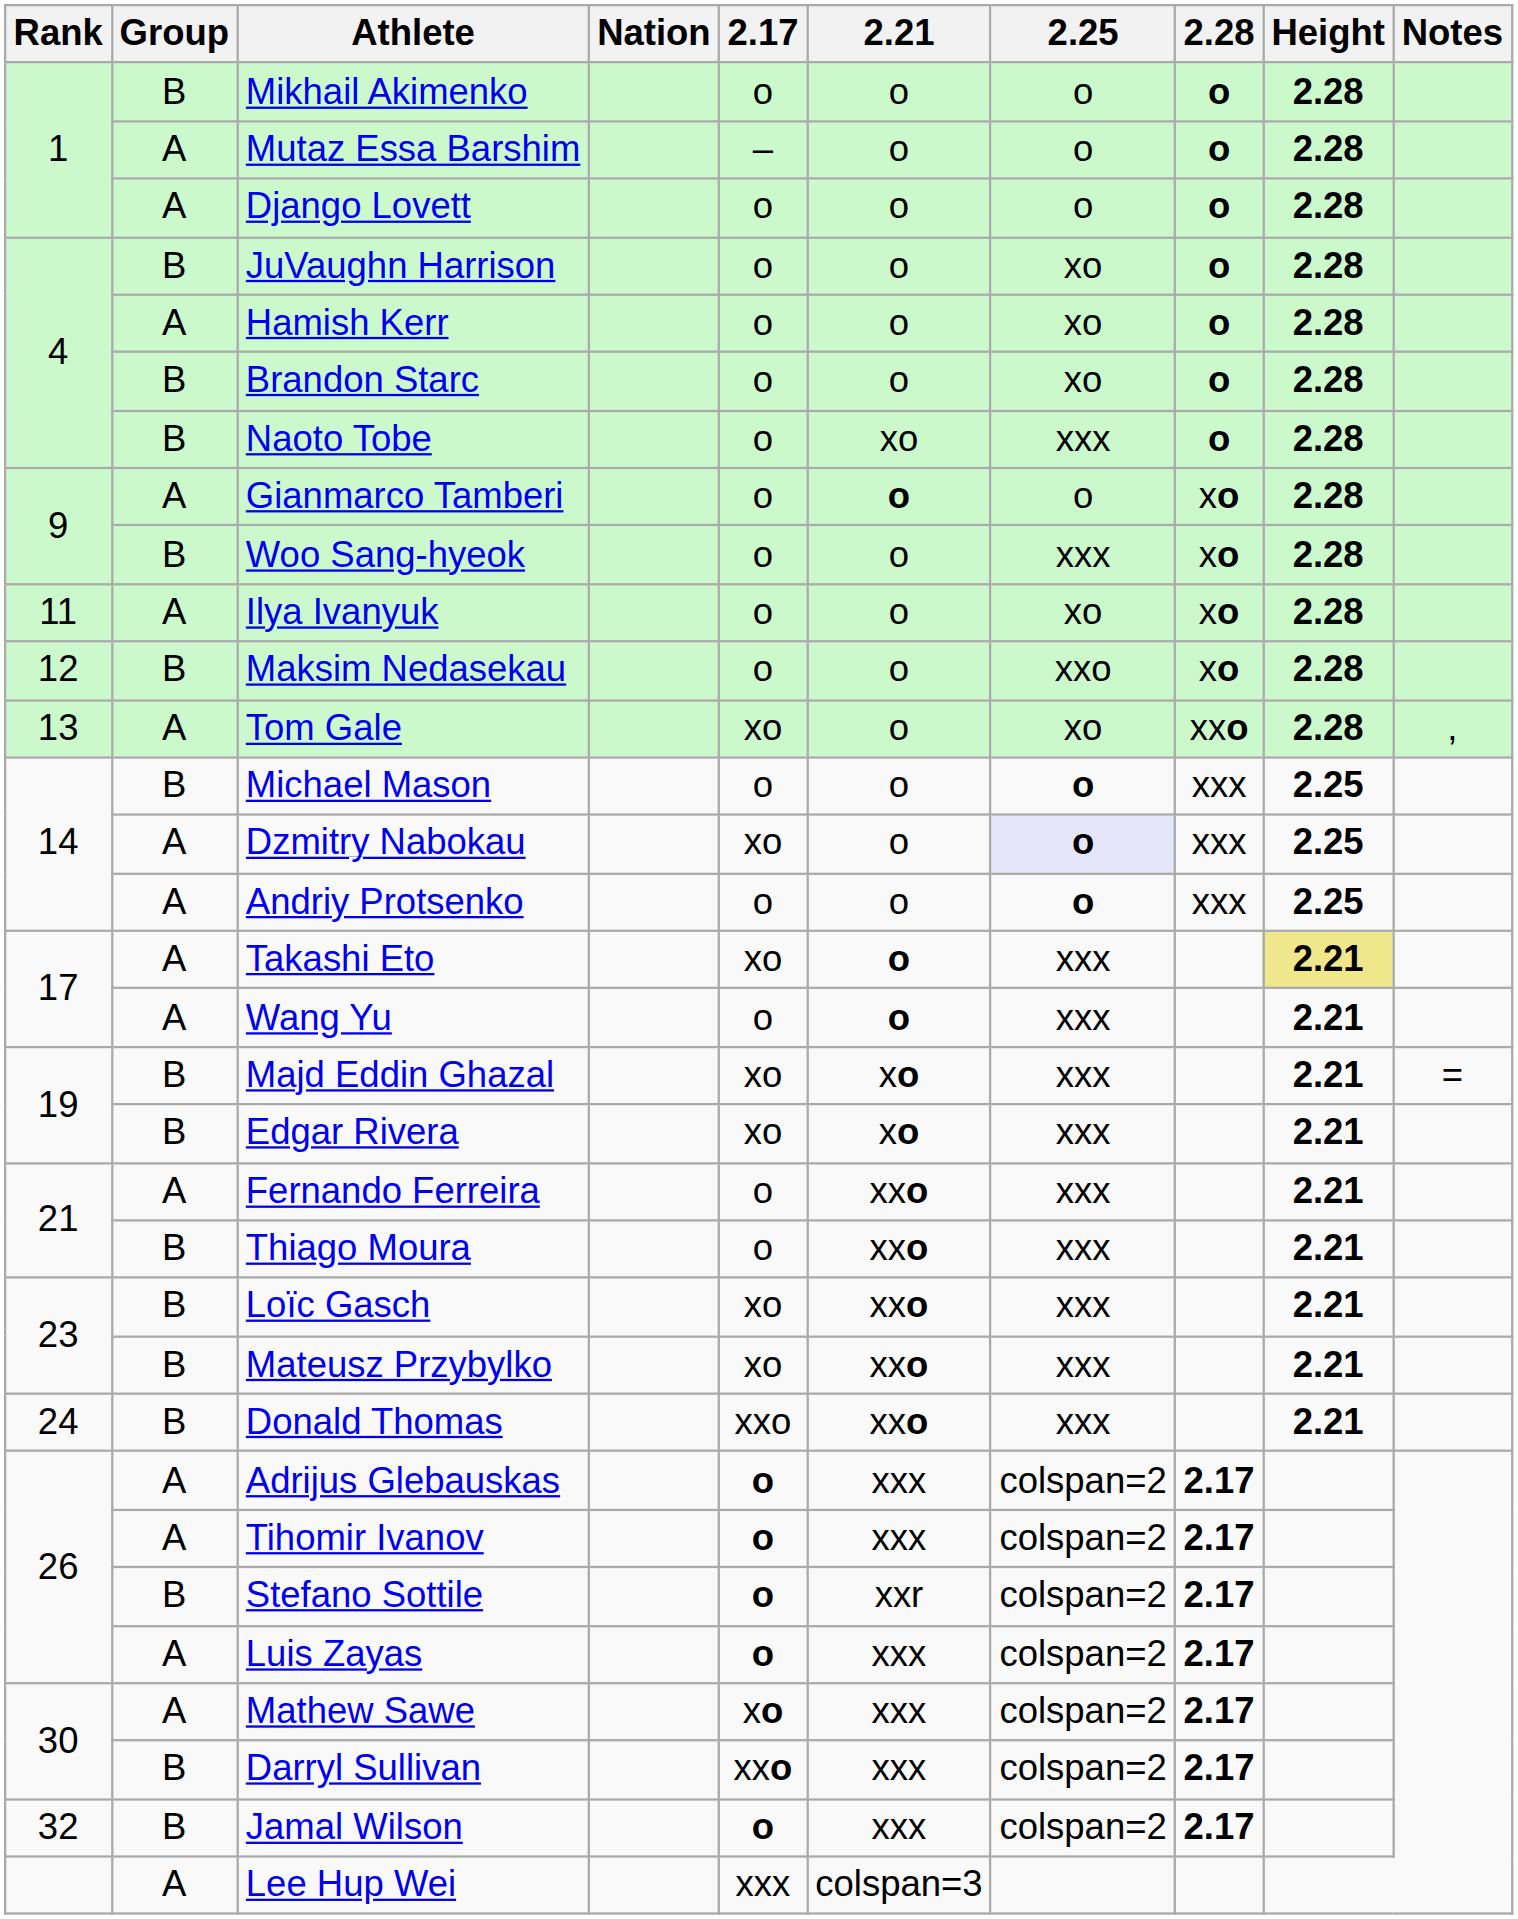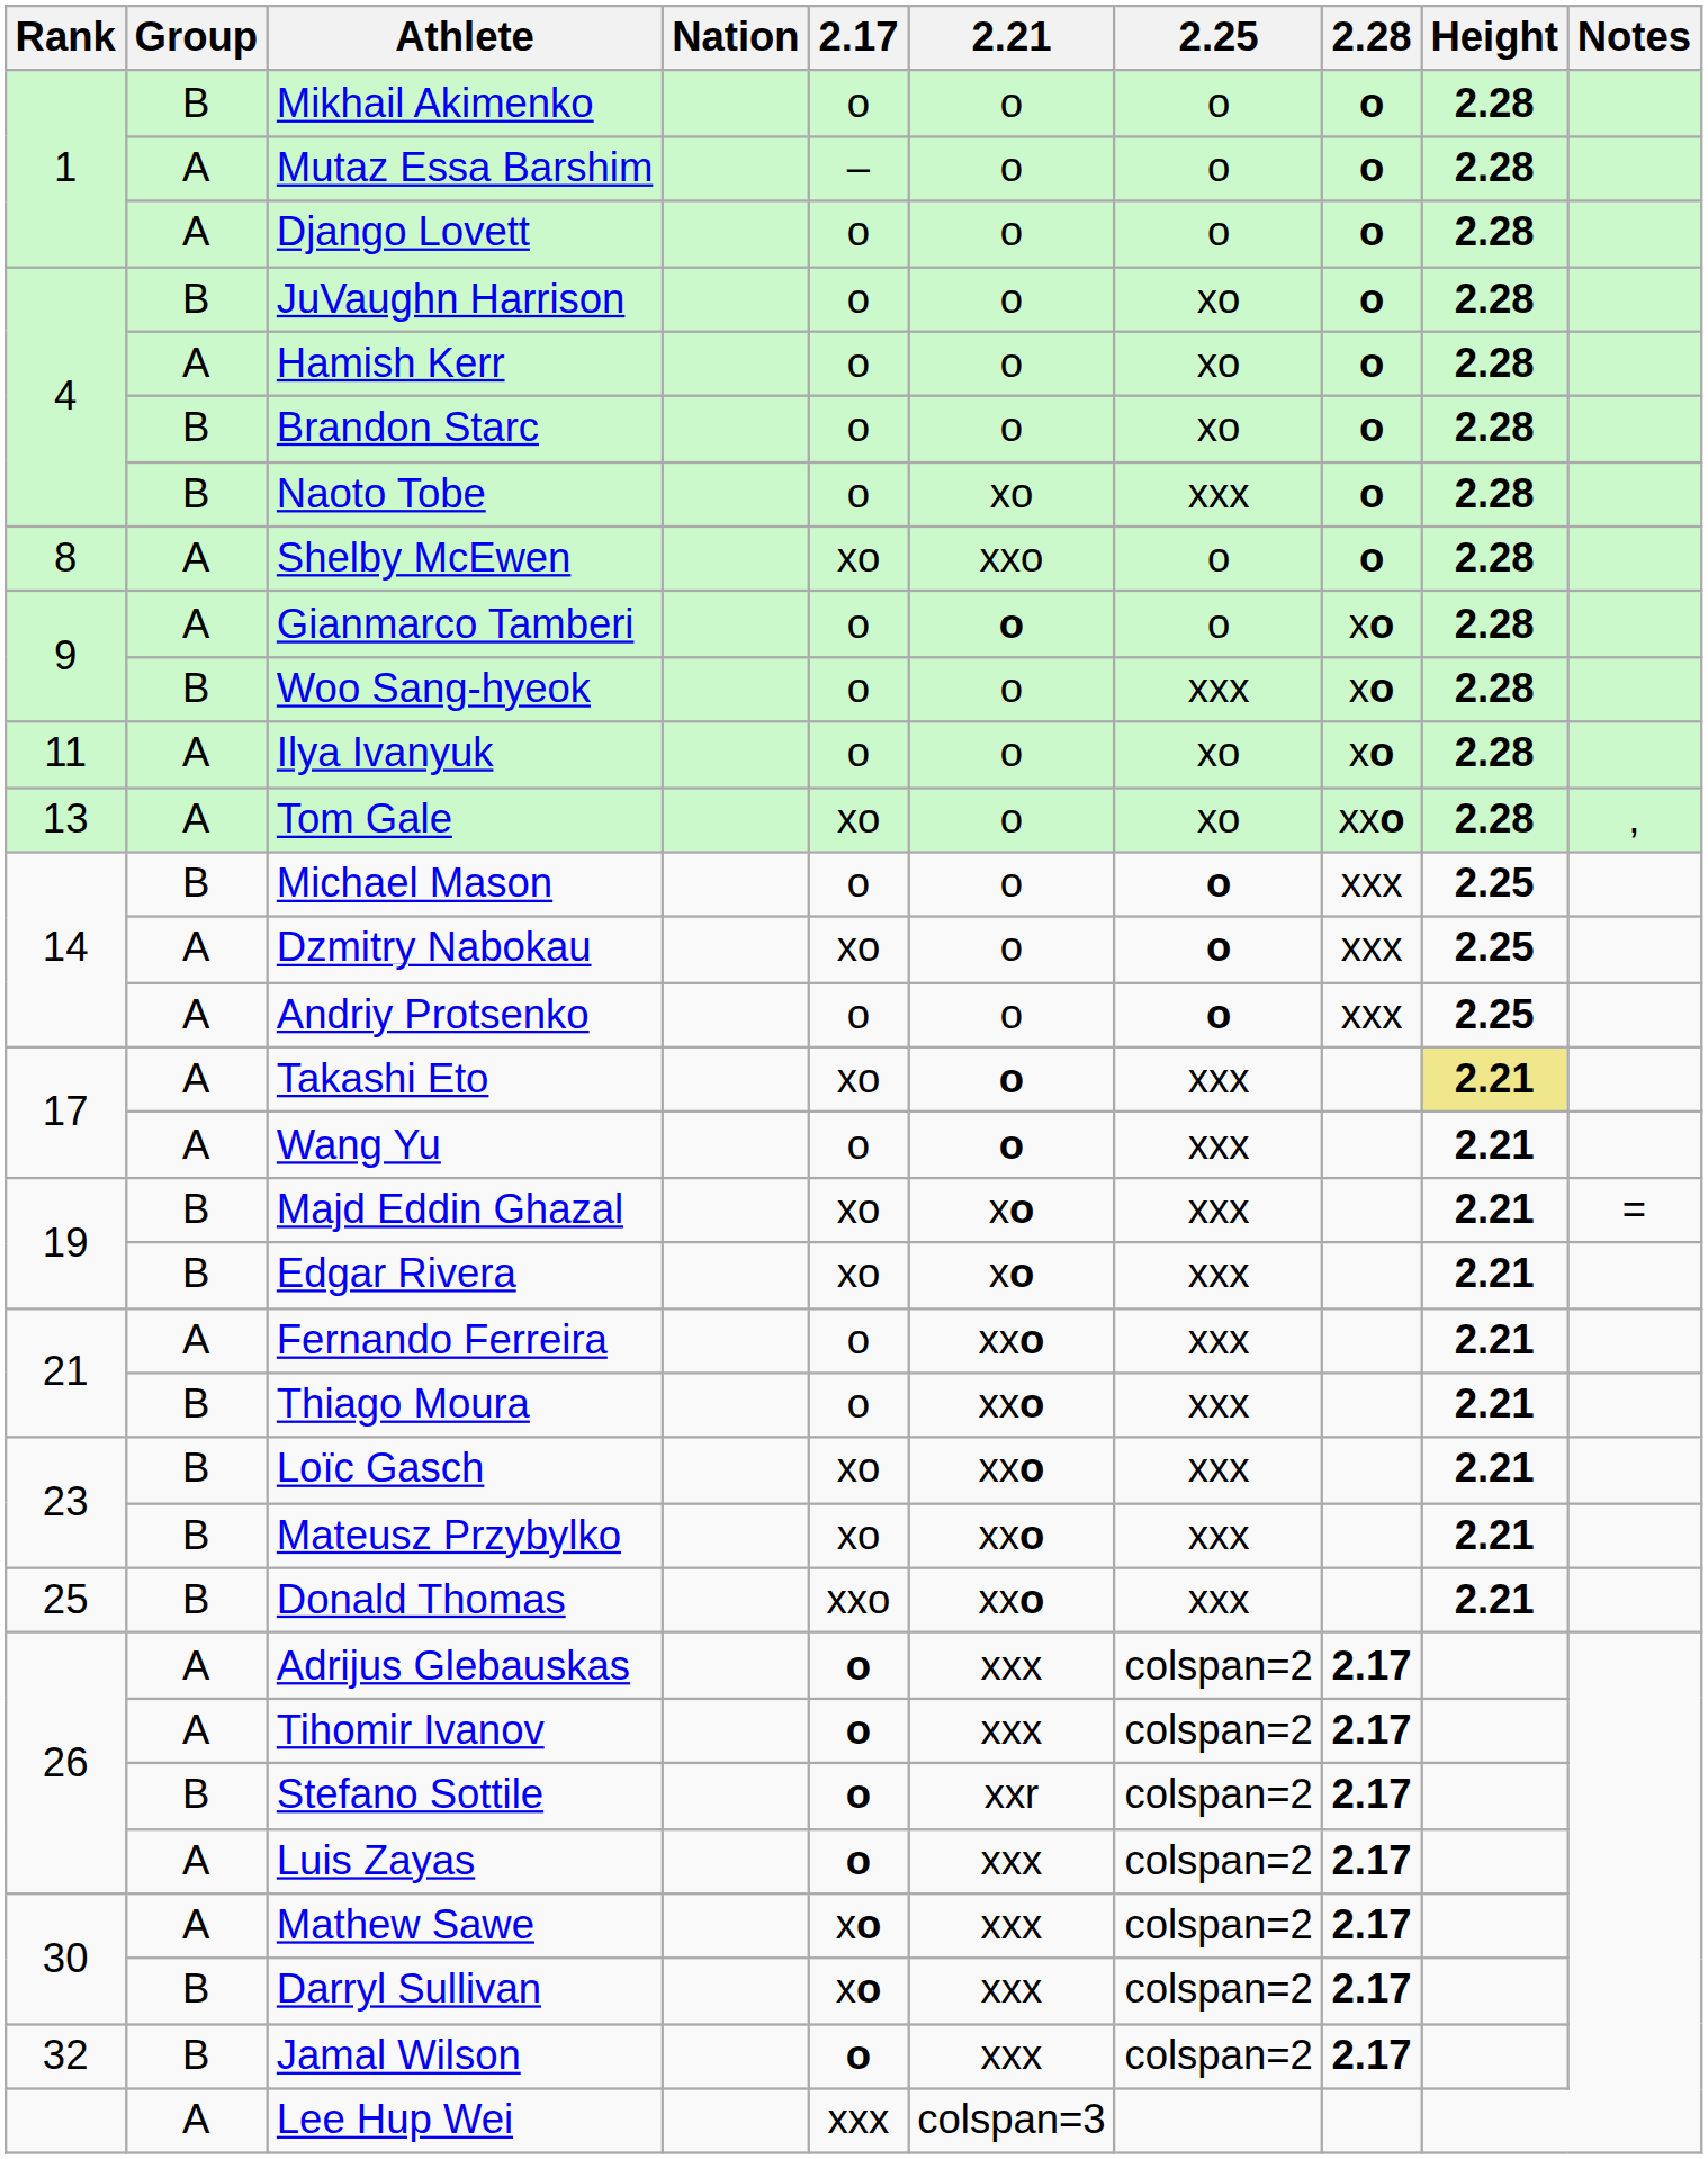+ row: 8 | A | Shelby McEwen | xo | xxo | o | o | 2.28
- row: 12 | B | Maksim Nedasekau | o | o | xxo | xo | 2.28
Dzmitry Nabokau | 2.25: lavender background -> no background
Donald Thomas | Rank: 24 -> 25
Darryl Sullivan | 2.17: xxo -> xo
